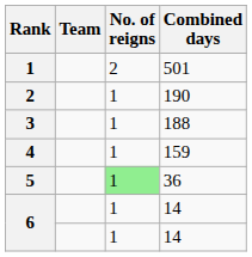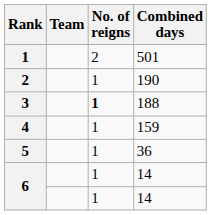3 | No. of reigns: normal -> bold
5 | No. of reigns: lightgreen background -> no background
